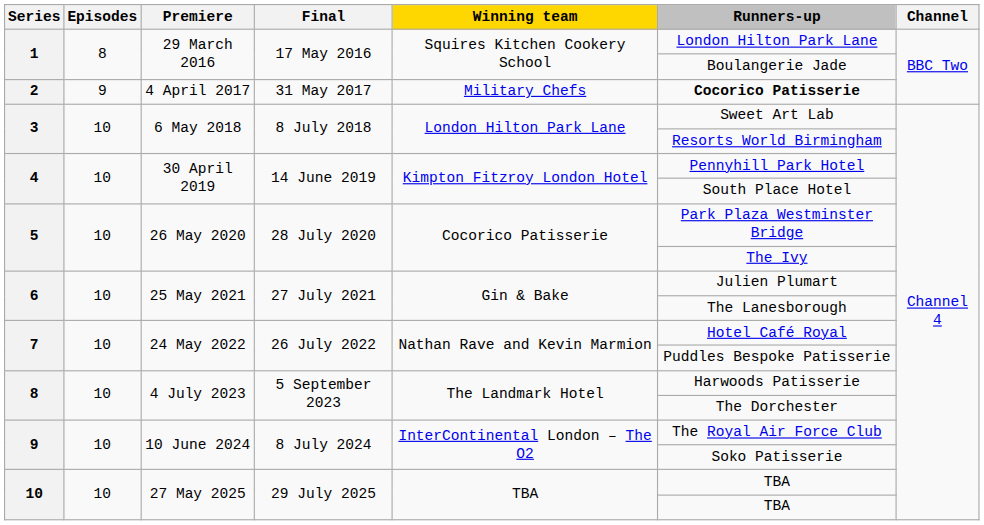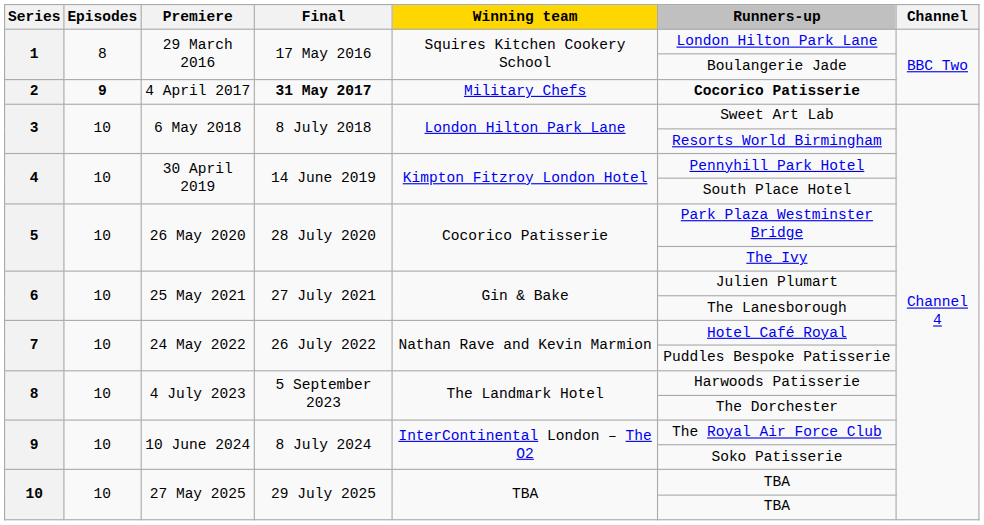2 | Episodes: normal -> bold
2 | Final: normal -> bold
